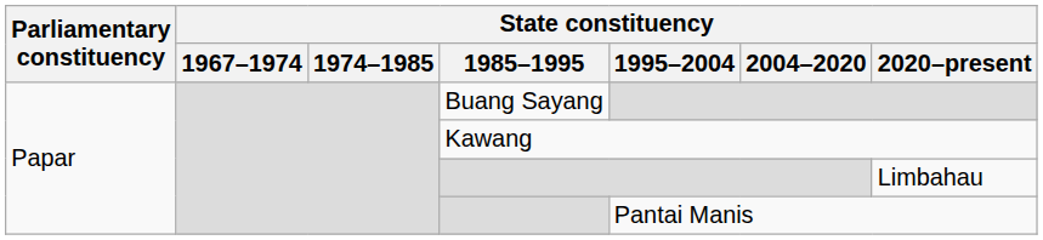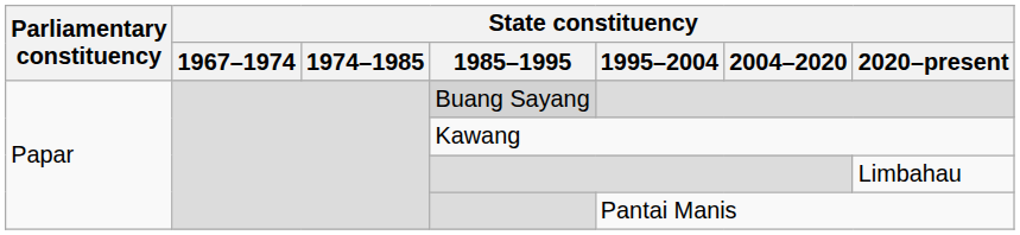Buang Sayang | State constituency / 1985–1995: no background -> lightgrey background
